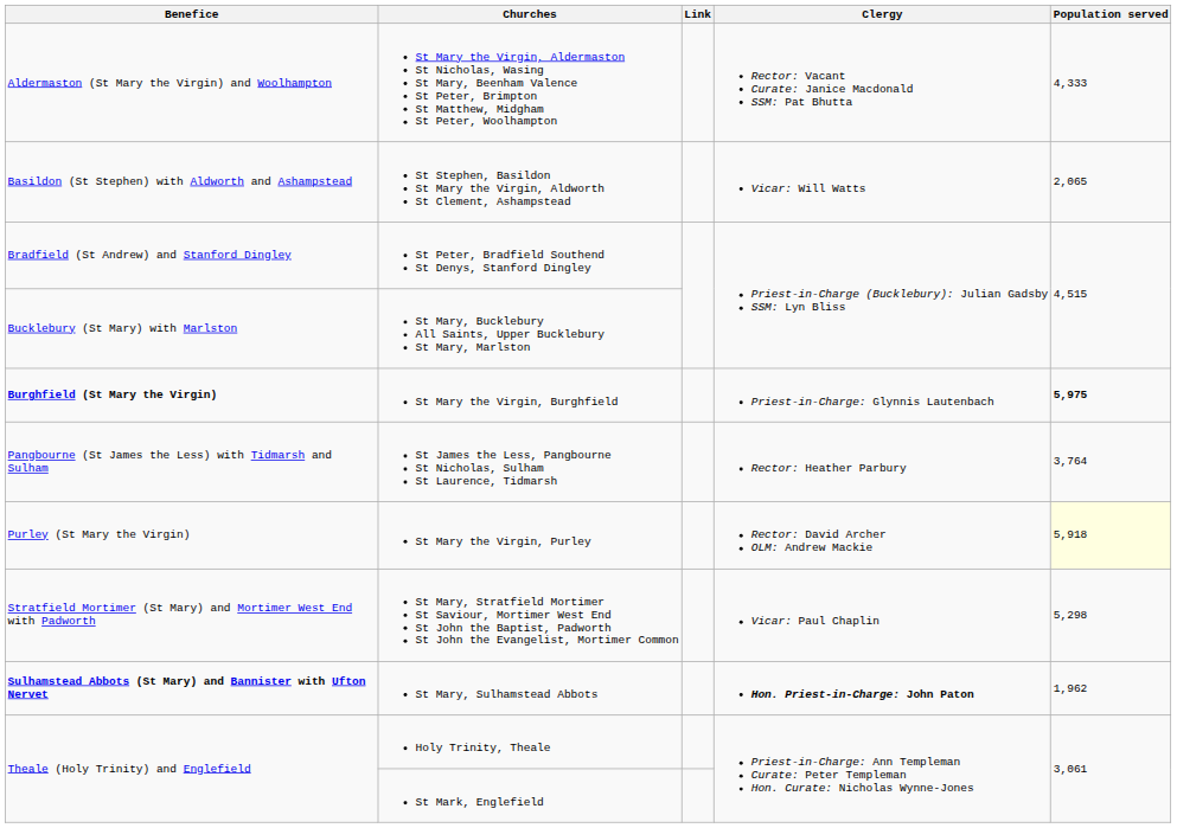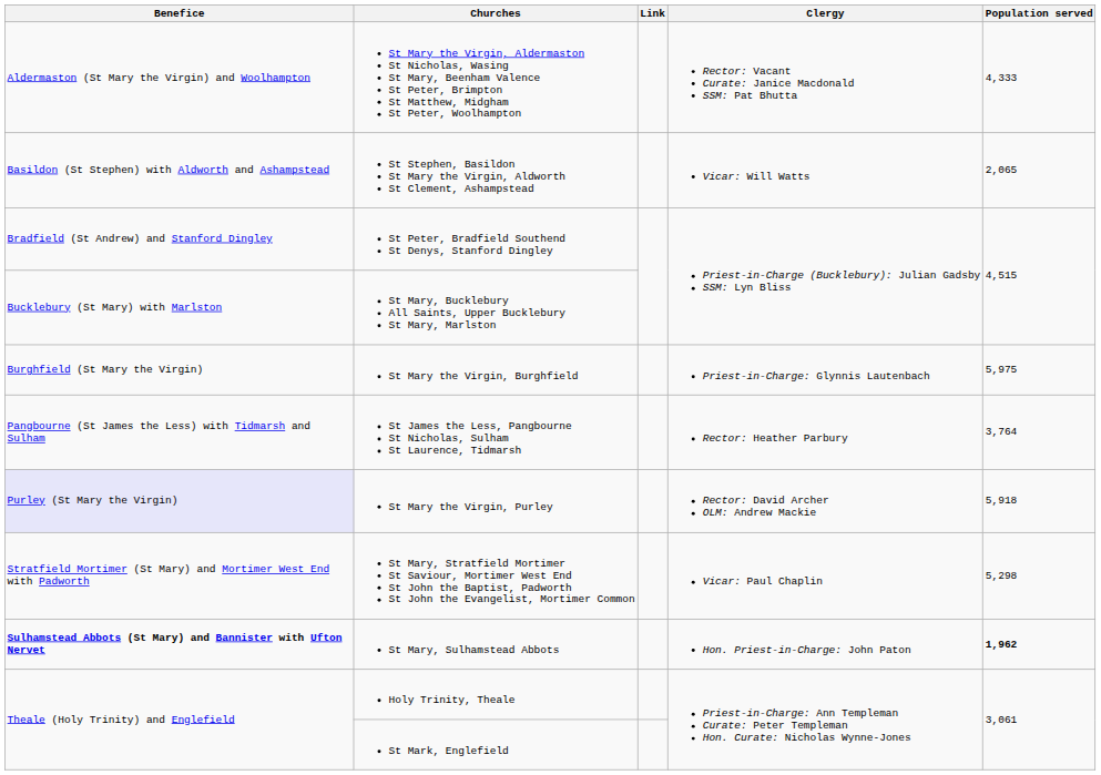St Mary the Virgin, Burghfield | Benefice: bold -> normal
St Mary the Virgin, Burghfield | Population served: bold -> normal
St Mary the Virgin, Purley | Benefice: no background -> lavender background
St Mary the Virgin, Purley | Population served: lightyellow background -> no background
St Mary, Sulhamstead Abbots | Clergy: bold -> normal
St Mary, Sulhamstead Abbots | Population served: normal -> bold
